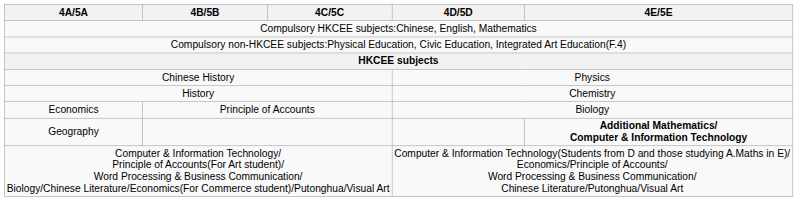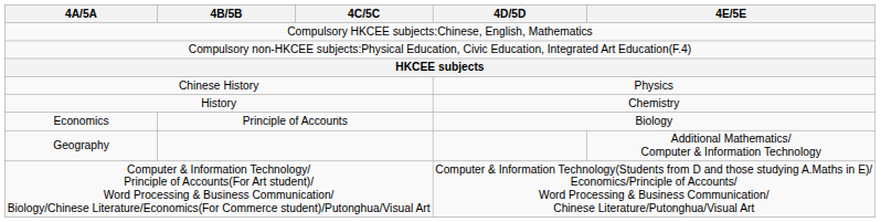Geography | 4E/5E: bold -> normal
